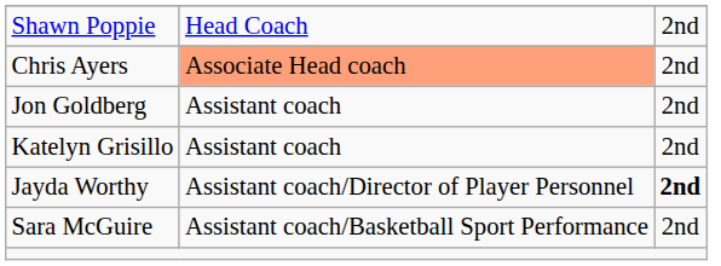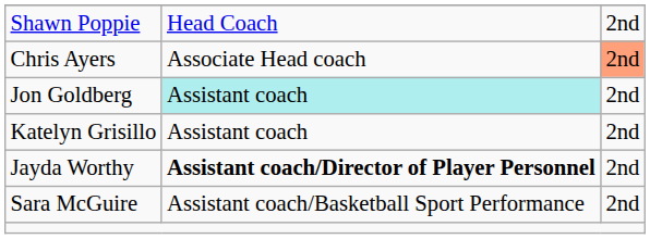Chris Ayers | column 2: lightsalmon background -> no background
Chris Ayers | column 3: no background -> lightsalmon background
Jon Goldberg | column 2: no background -> paleturquoise background
Jayda Worthy | column 2: normal -> bold
Jayda Worthy | column 3: bold -> normal
